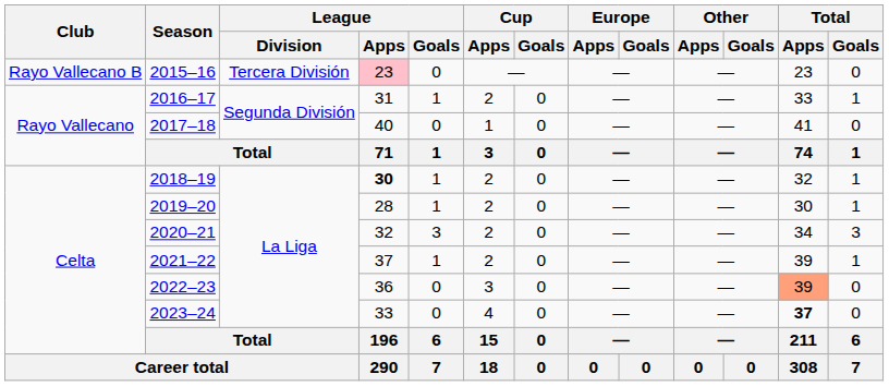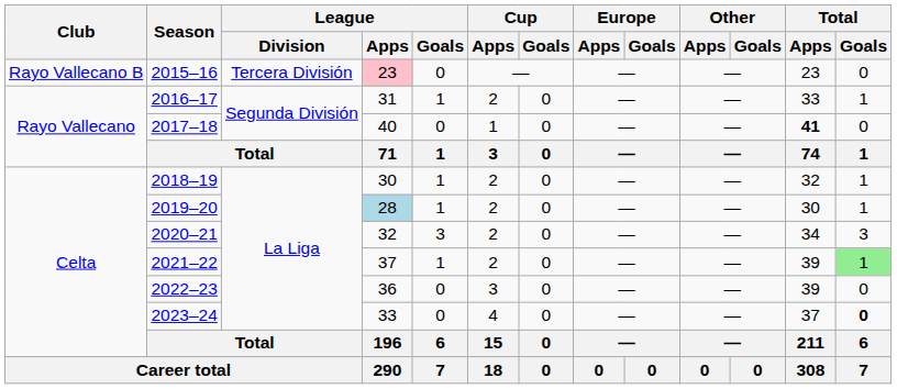2017–18 | Total / Apps: normal -> bold
2018–19 | League / Apps: bold -> normal
2019–20 | League / Apps: no background -> lightblue background
2021–22 | Total / Goals: no background -> lightgreen background
2022–23 | Total / Apps: lightsalmon background -> no background
2023–24 | Total / Apps: bold -> normal
2023–24 | Total / Goals: normal -> bold
